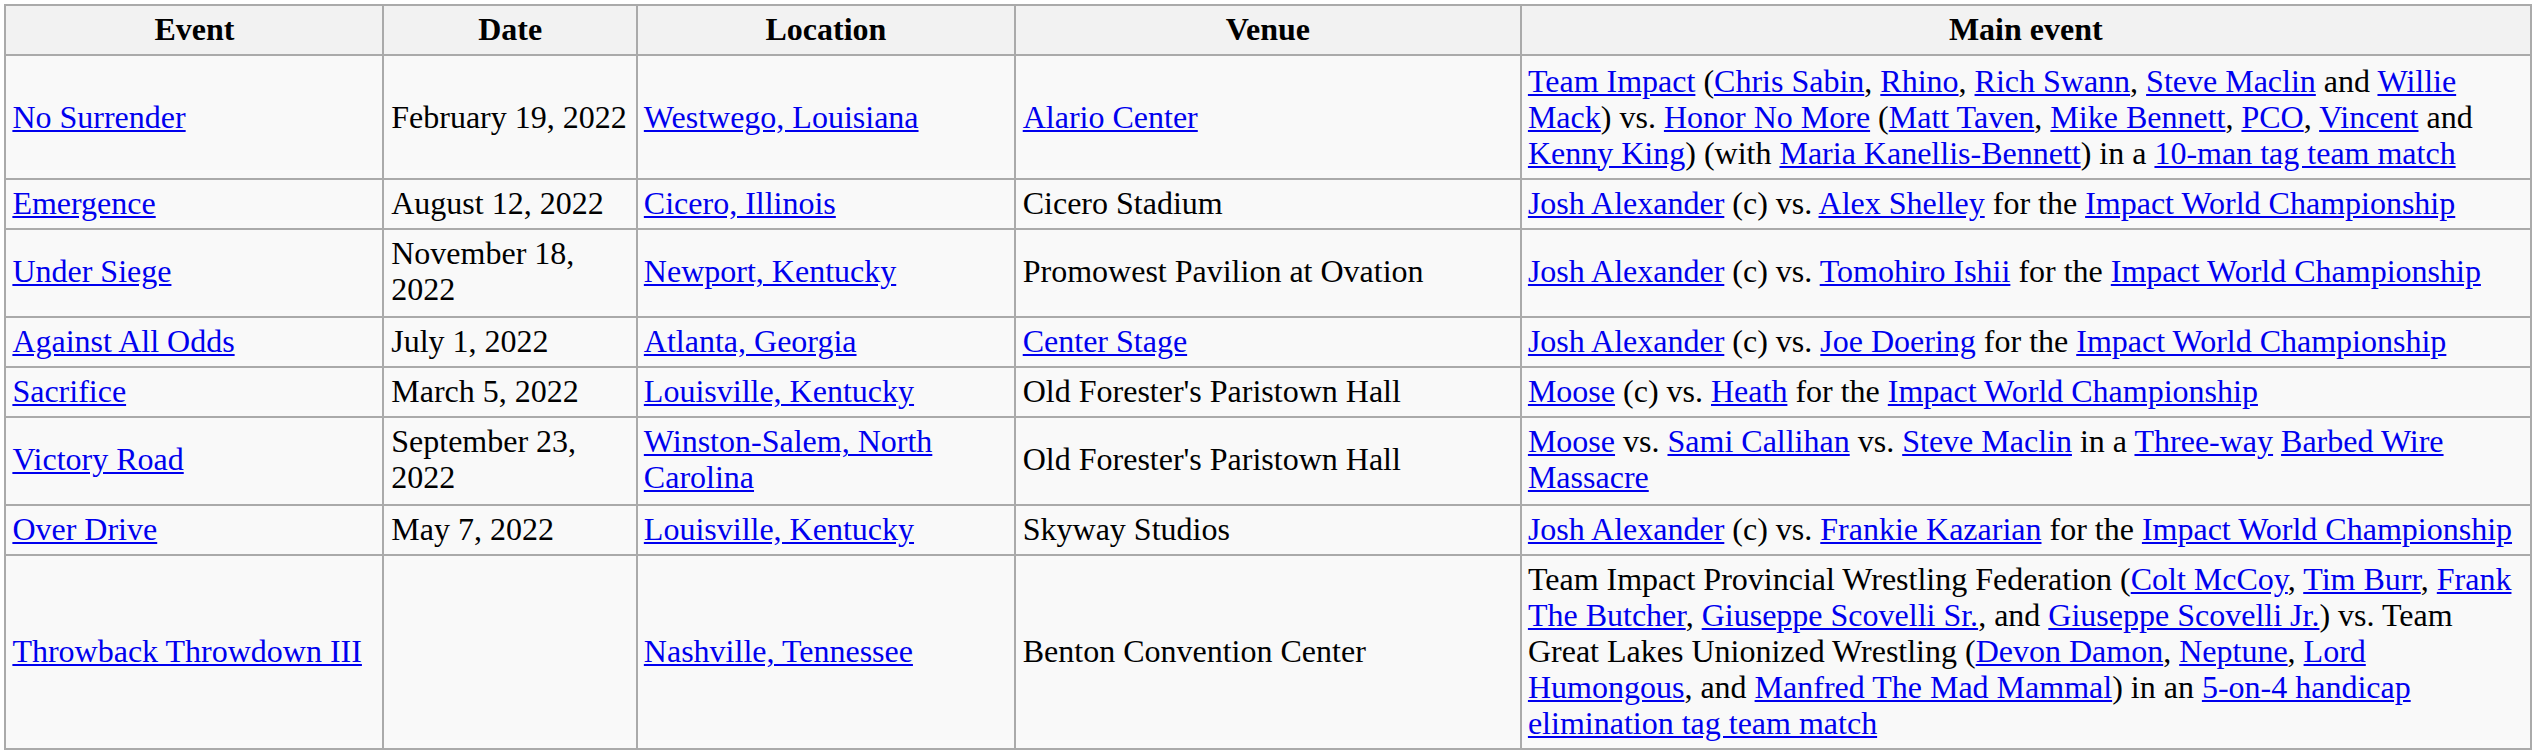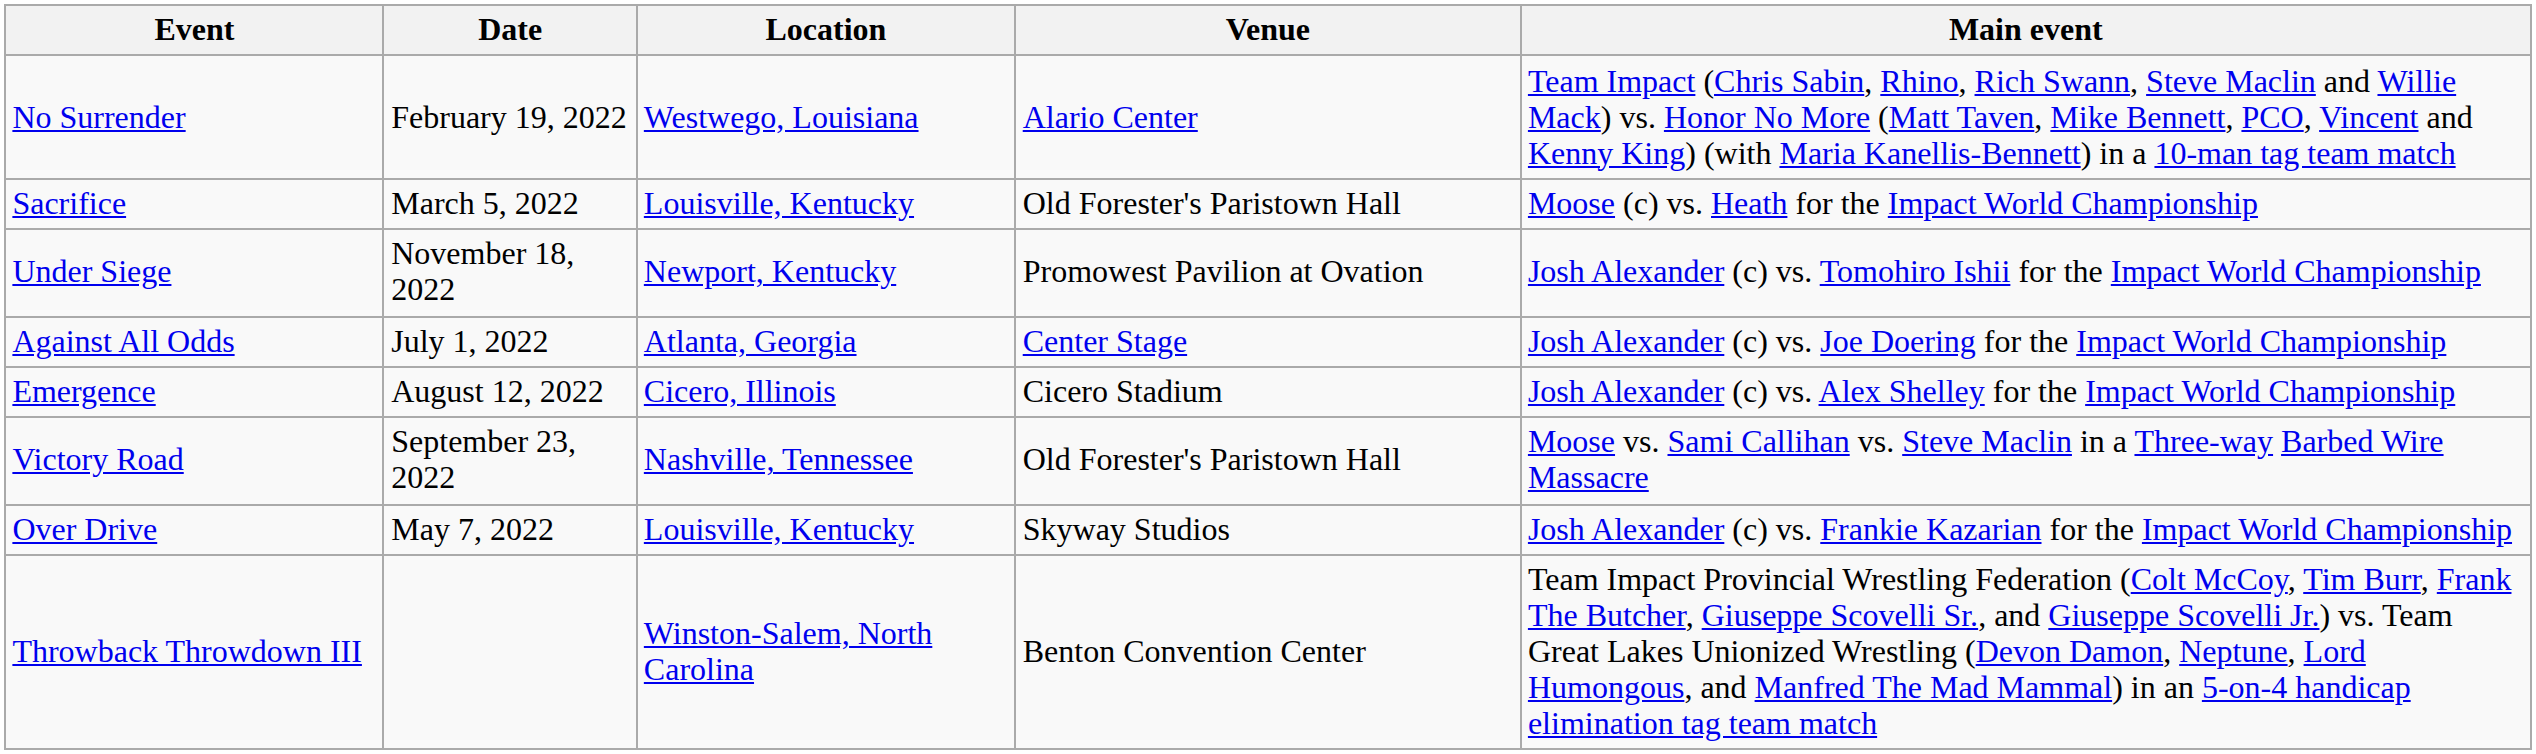rows swapped: Sacrifice <-> Emergence
Victory Road | Location: Winston-Salem, North Carolina -> Nashville, Tennessee
Throwback Throwdown III | Location: Nashville, Tennessee -> Winston-Salem, North Carolina
